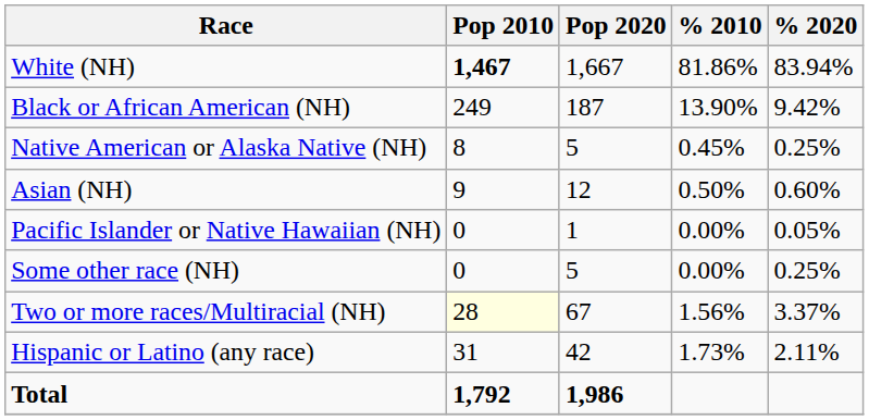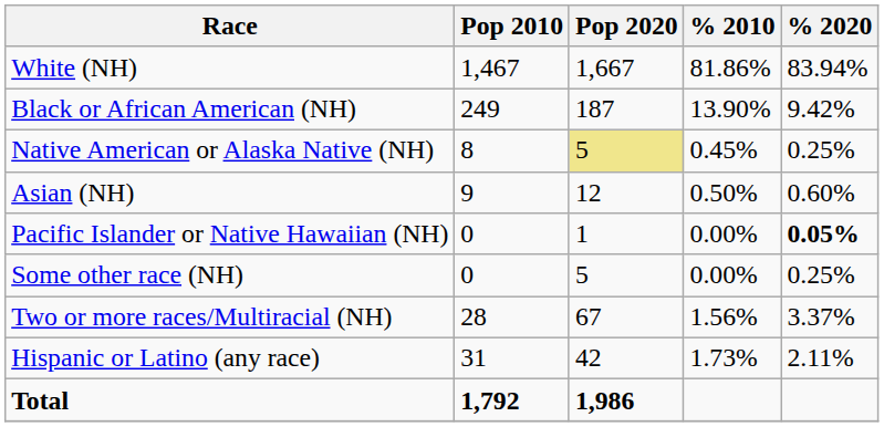White (NH) | Pop 2010: bold -> normal
Native American or Alaska Native (NH) | Pop 2020: no background -> khaki background
Pacific Islander or Native Hawaiian (NH) | % 2020: normal -> bold
Two or more races/Multiracial (NH) | Pop 2010: lightyellow background -> no background
